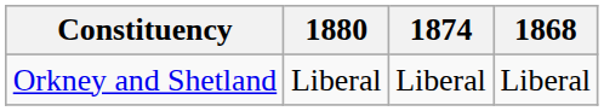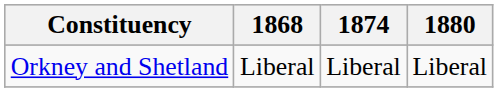columns swapped: 1868 <-> 1880
